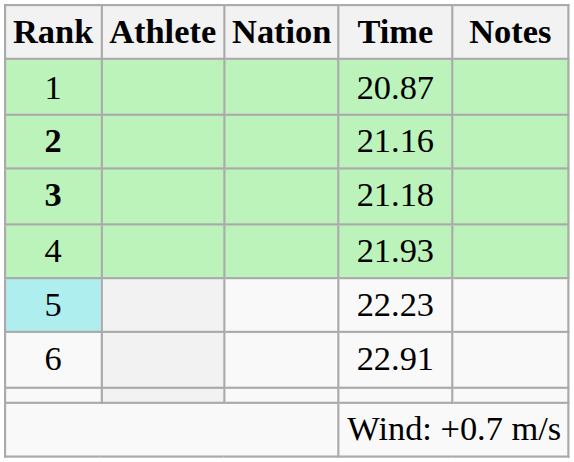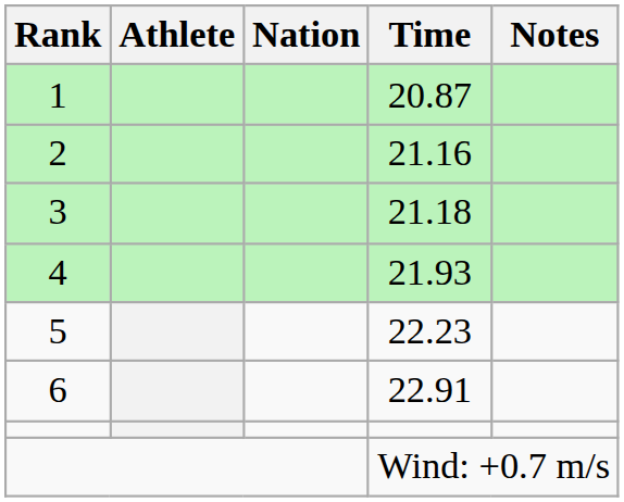21.16 | Rank: bold -> normal
21.18 | Rank: bold -> normal
22.23 | Rank: paleturquoise background -> no background
